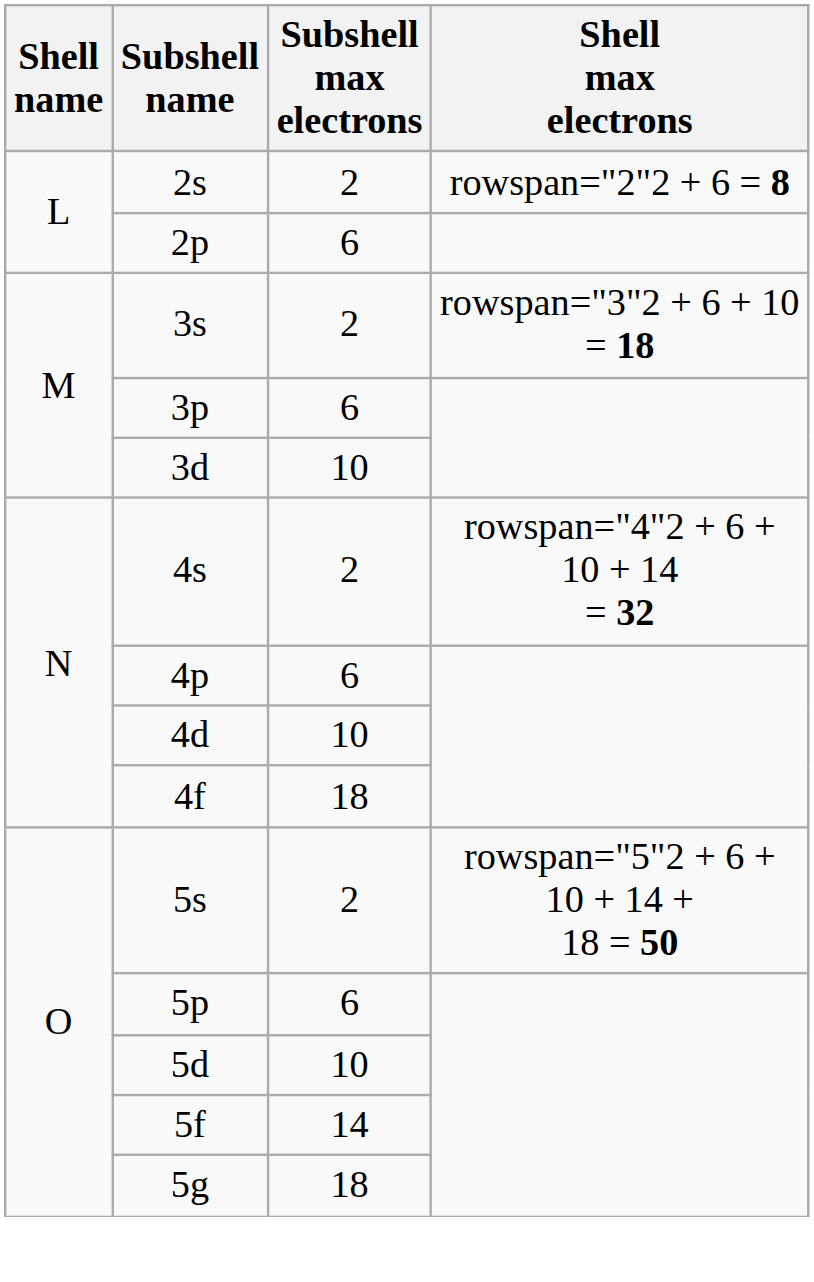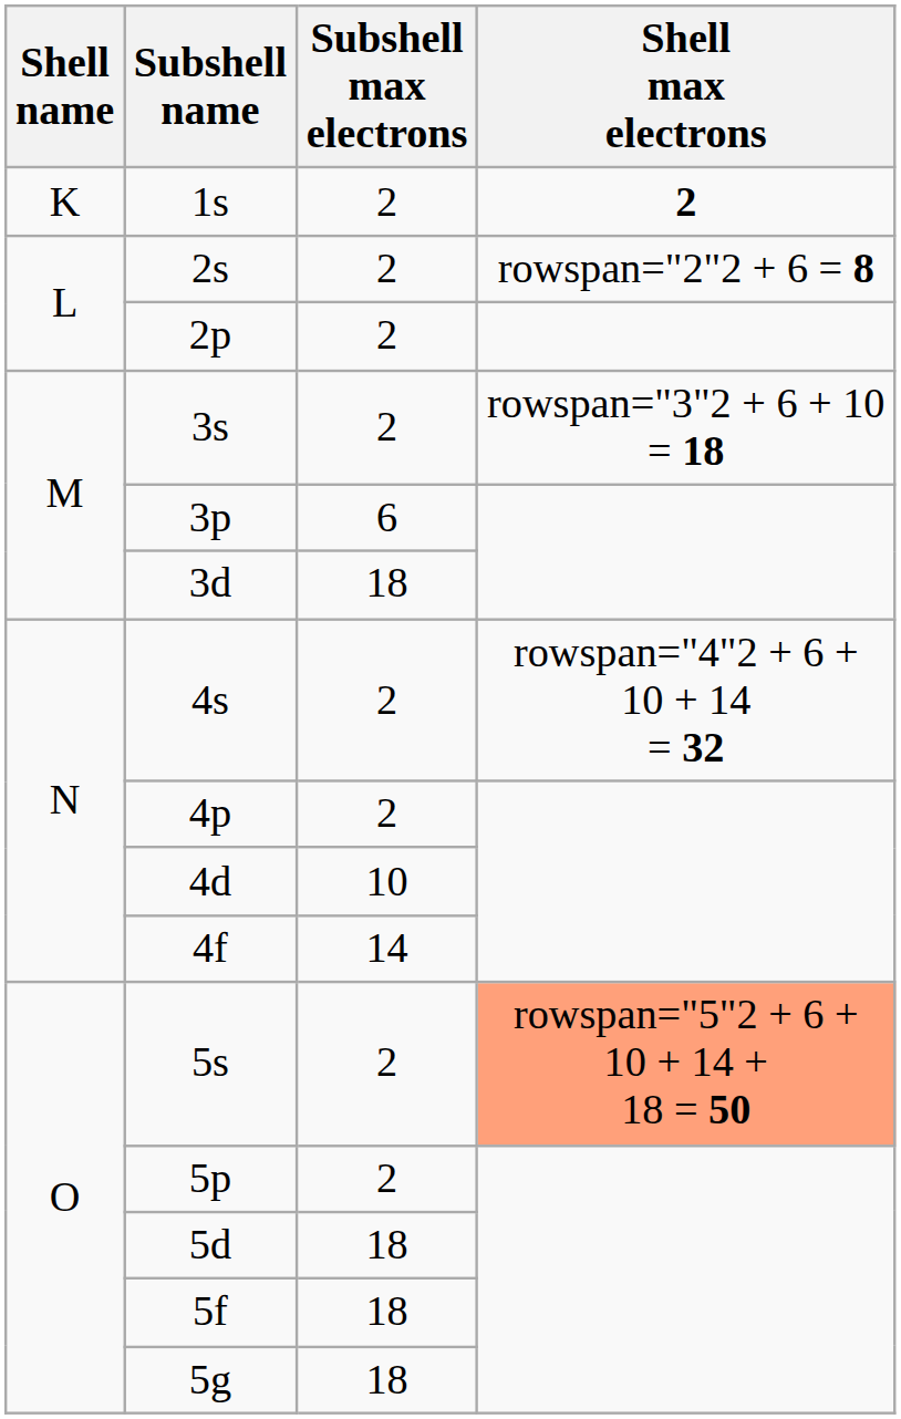+ row: K | 1s | 2 | 2
2p | Subshell max electrons: 6 -> 2
3d | Subshell max electrons: 10 -> 18
4p | Subshell max electrons: 6 -> 2
4f | Subshell max electrons: 18 -> 14
5s | Shell max electrons: no background -> lightsalmon background
5p | Subshell max electrons: 6 -> 2
5d | Subshell max electrons: 10 -> 18
5f | Subshell max electrons: 14 -> 18
